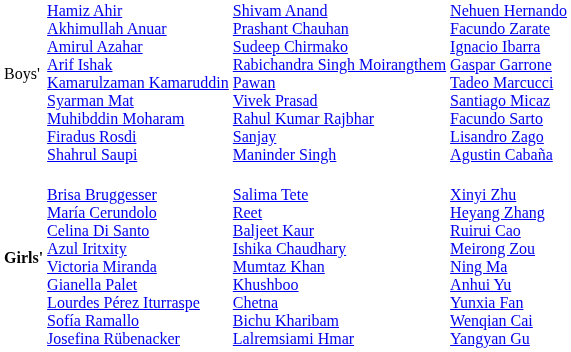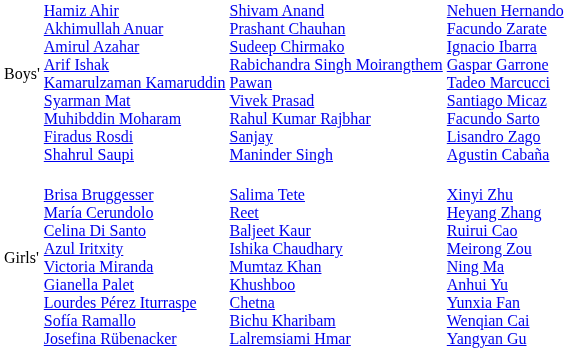Girls' | column 1: bold -> normal
